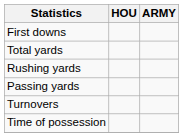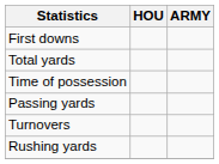rows swapped: Rushing yards <-> Time of possession
